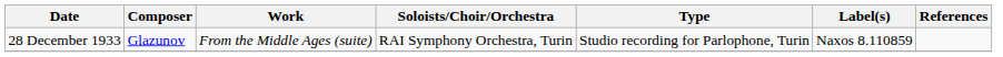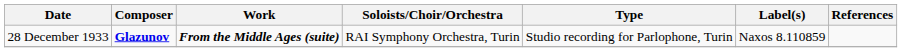28 December 1933 | Composer: normal -> bold
28 December 1933 | Work: normal -> bold
